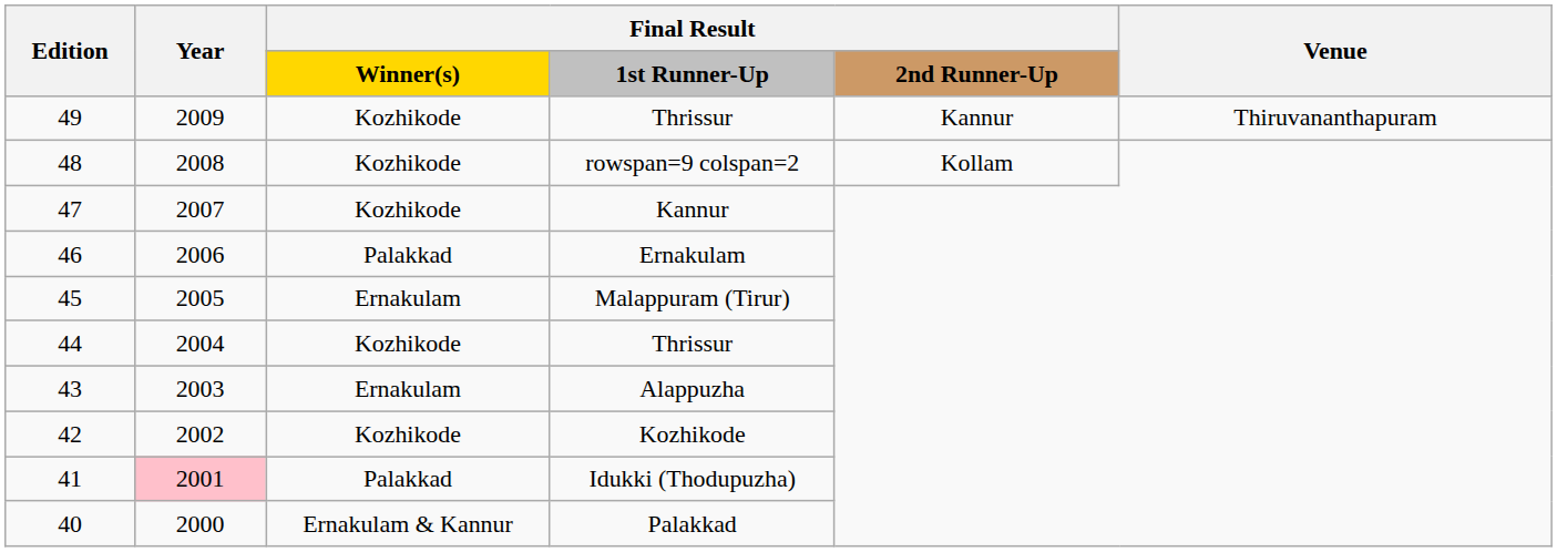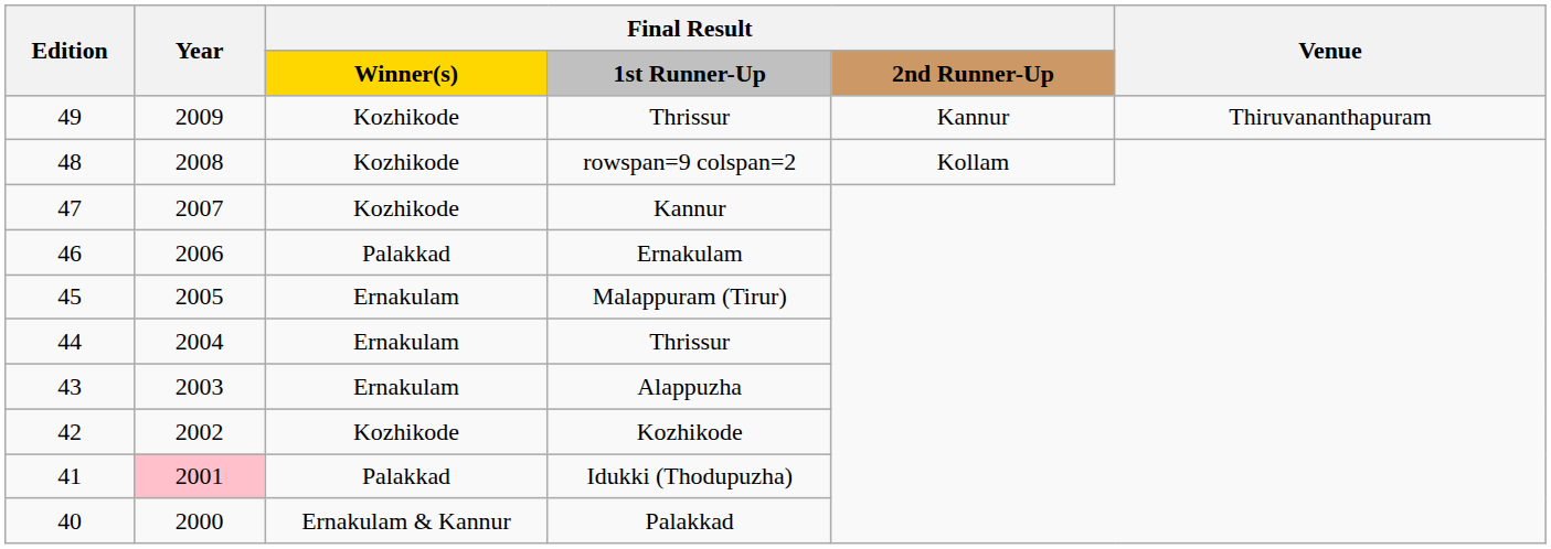44 / Thrissur | Final Result / Winner(s): Kozhikode -> Ernakulam
